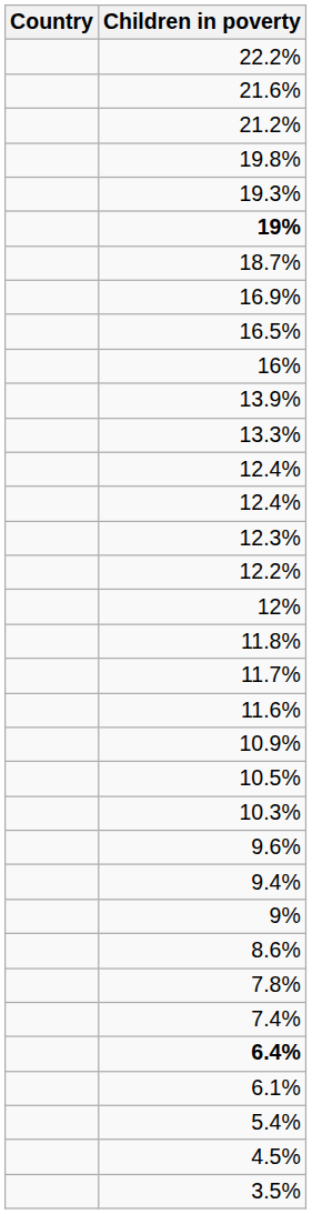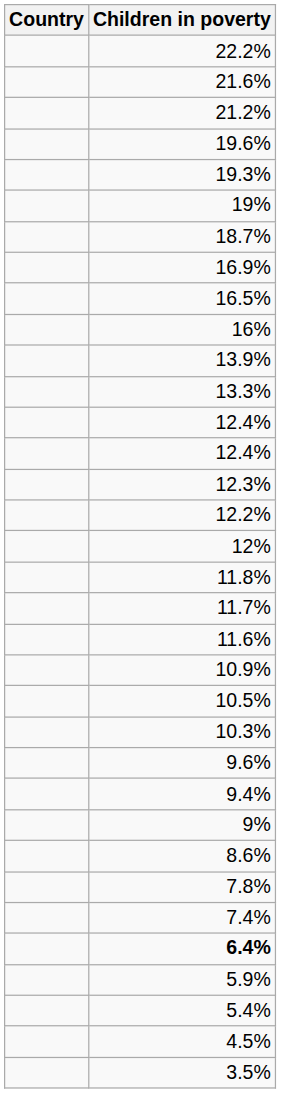row 5 | Children in poverty: 19.8% -> 19.6%
row 7 | Children in poverty: bold -> normal
row 32 | Children in poverty: 6.1% -> 5.9%
